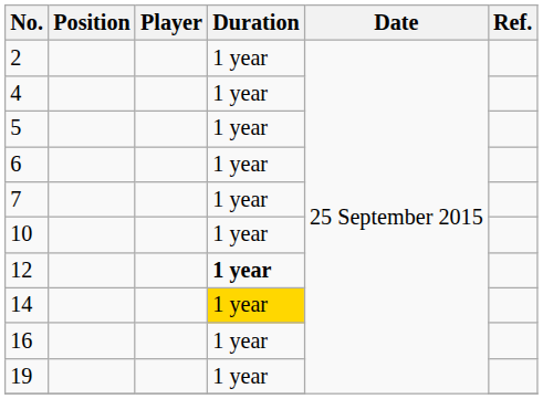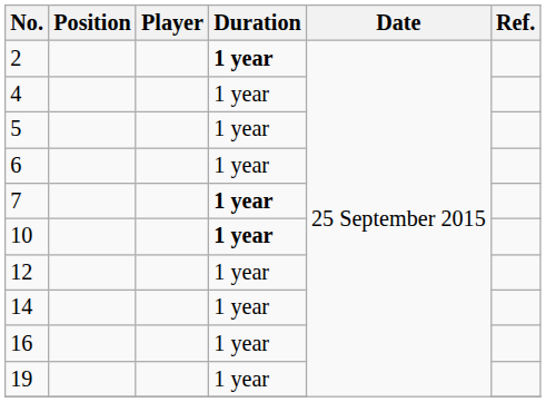2 | Duration: normal -> bold
7 | Duration: normal -> bold
10 | Duration: normal -> bold
12 | Duration: bold -> normal
14 | Duration: gold background -> no background
